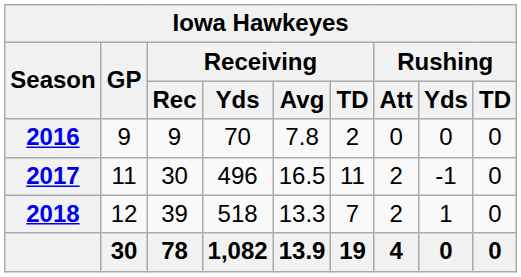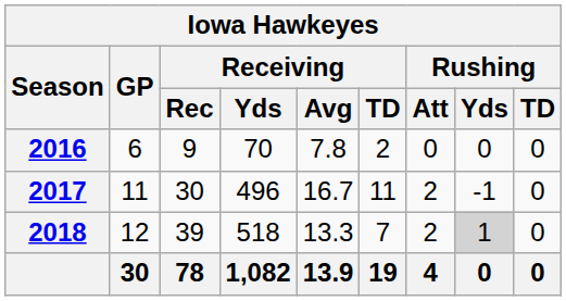2016 | GP: 9 -> 6
2017 | Receiving / Avg: 16.5 -> 16.7
2018 | Rushing / Yds: no background -> lightgrey background
